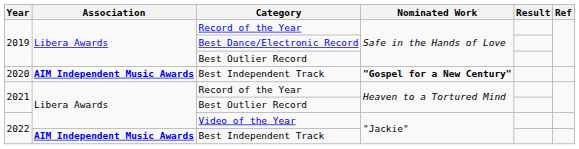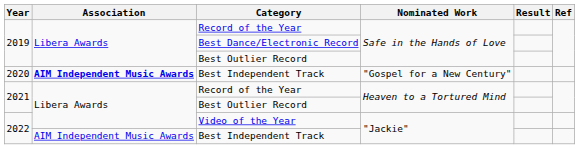2020 / Best Independent Track | Nominated Work: bold -> normal
2022 / Best Independent Track | Association: bold -> normal
